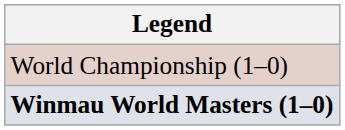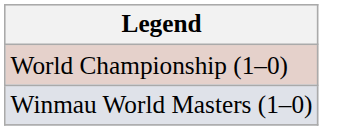row 3 | column 1: bold -> normal
